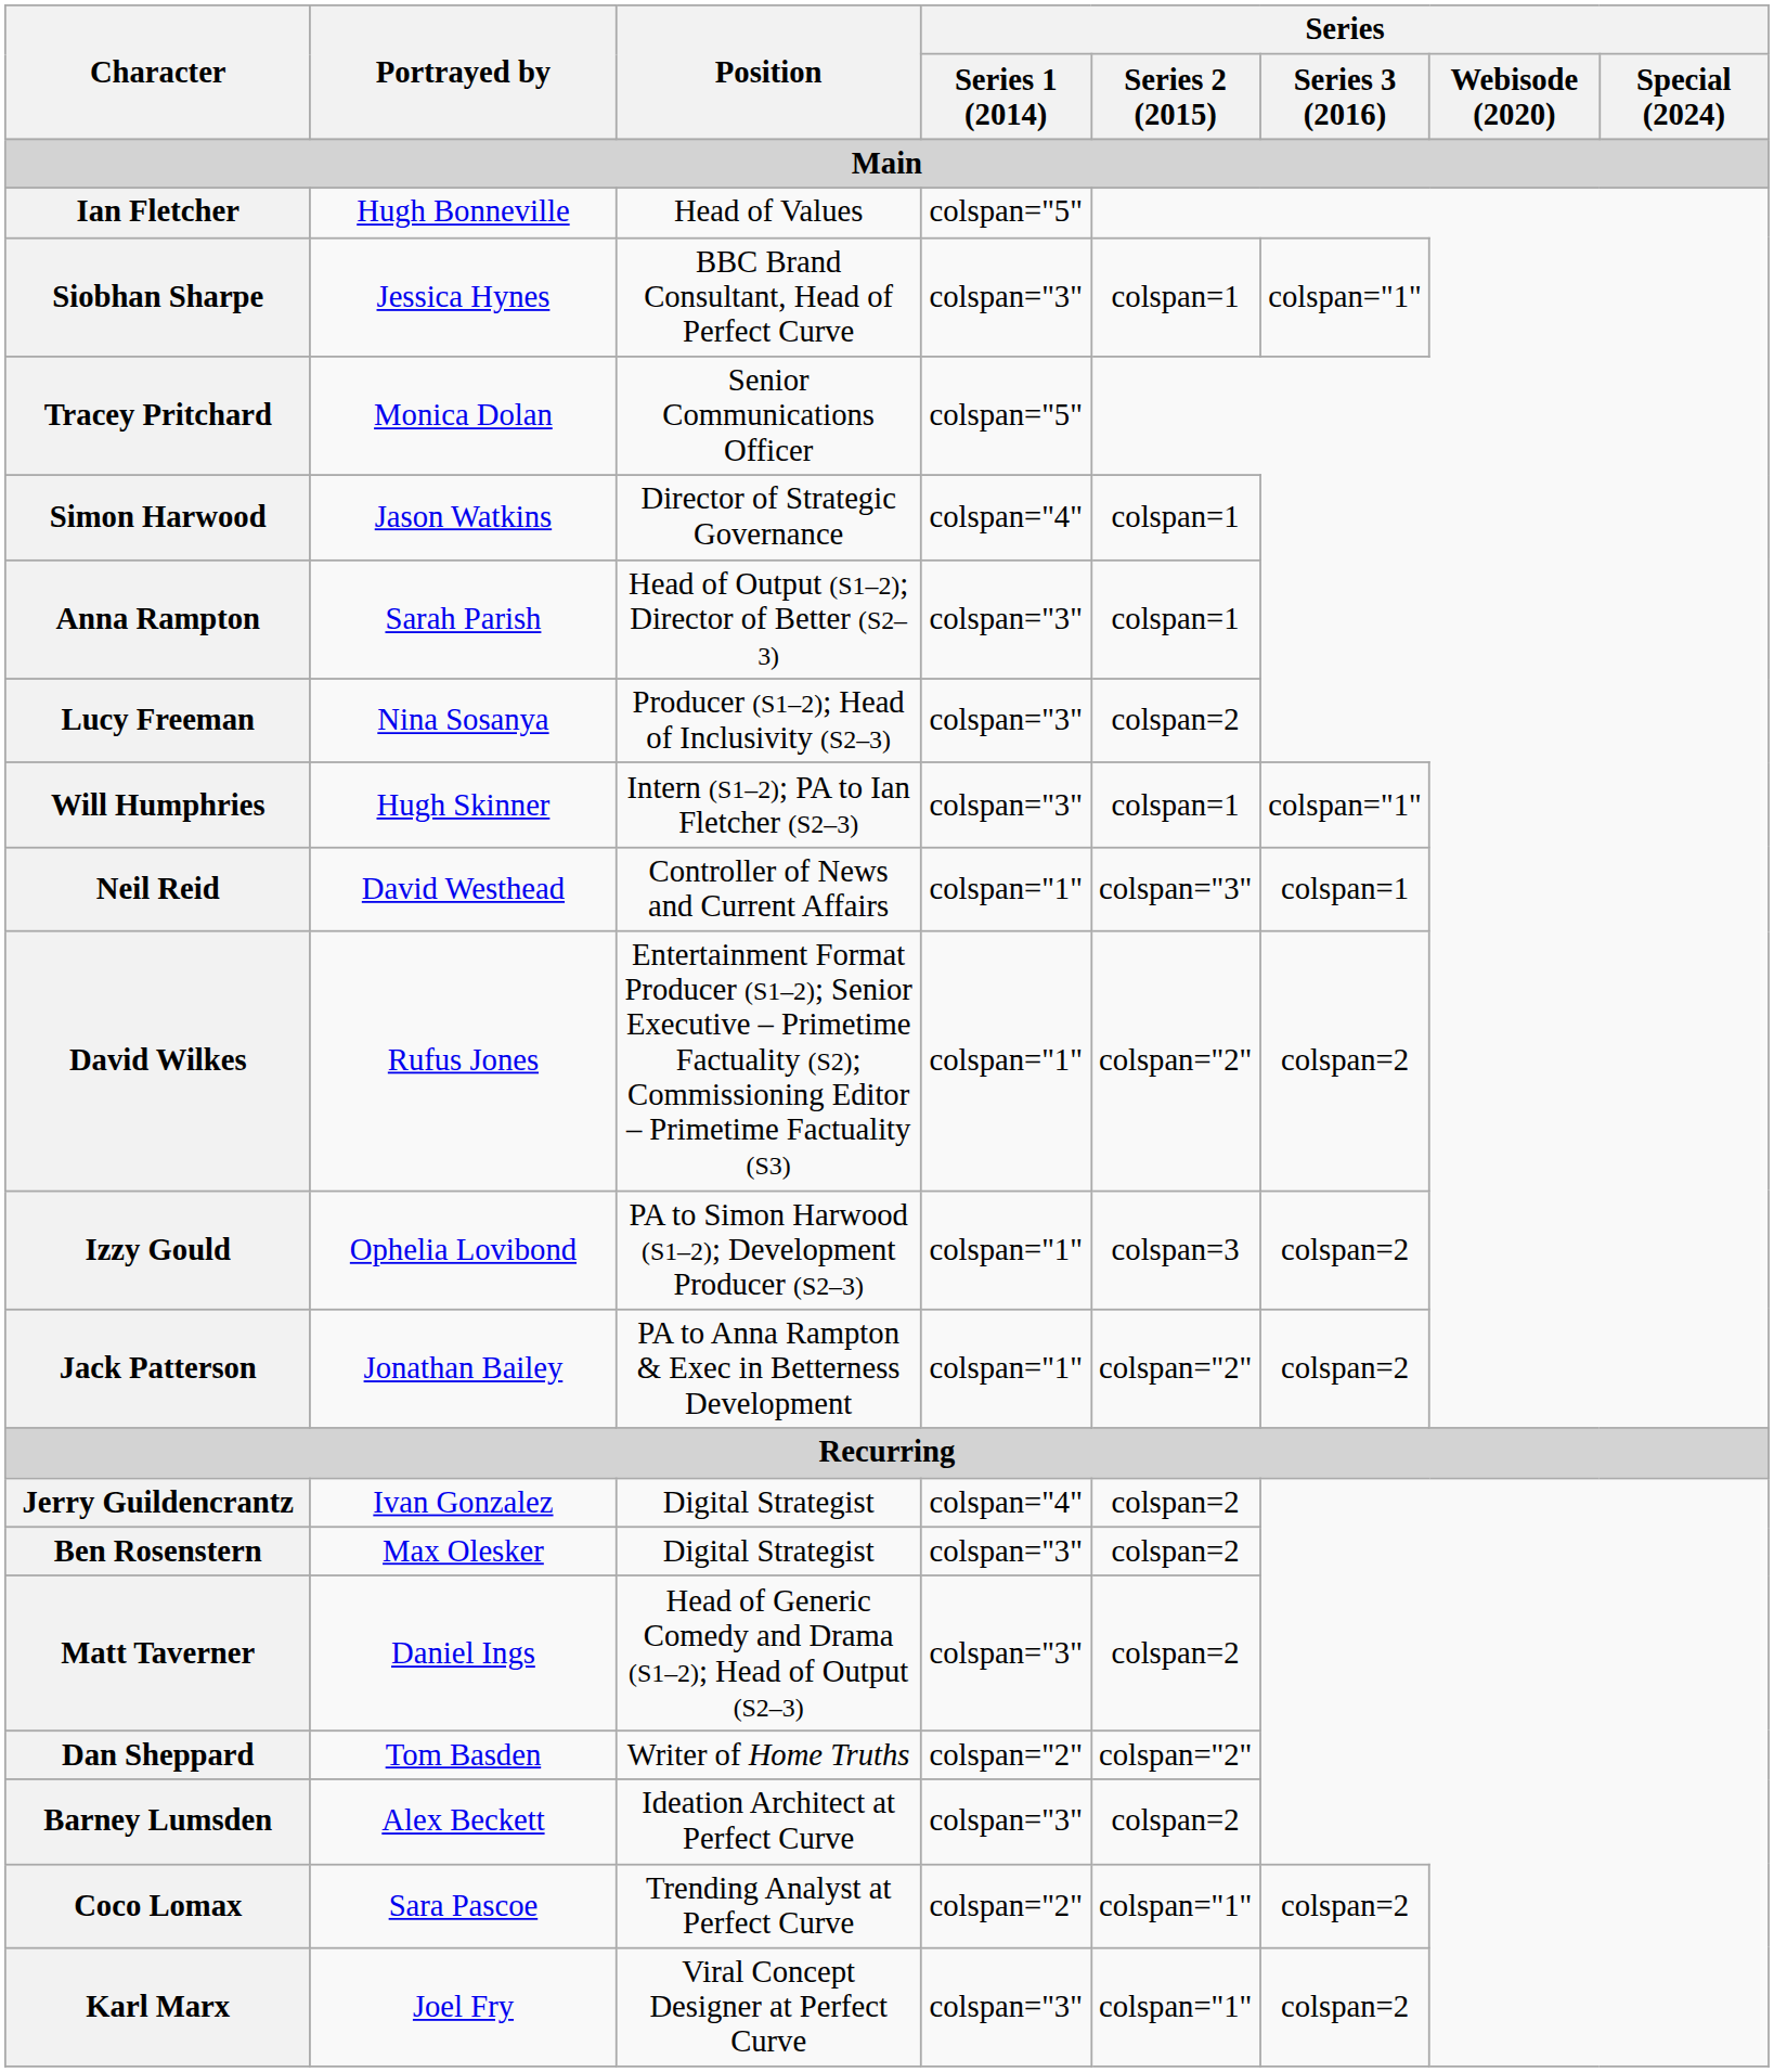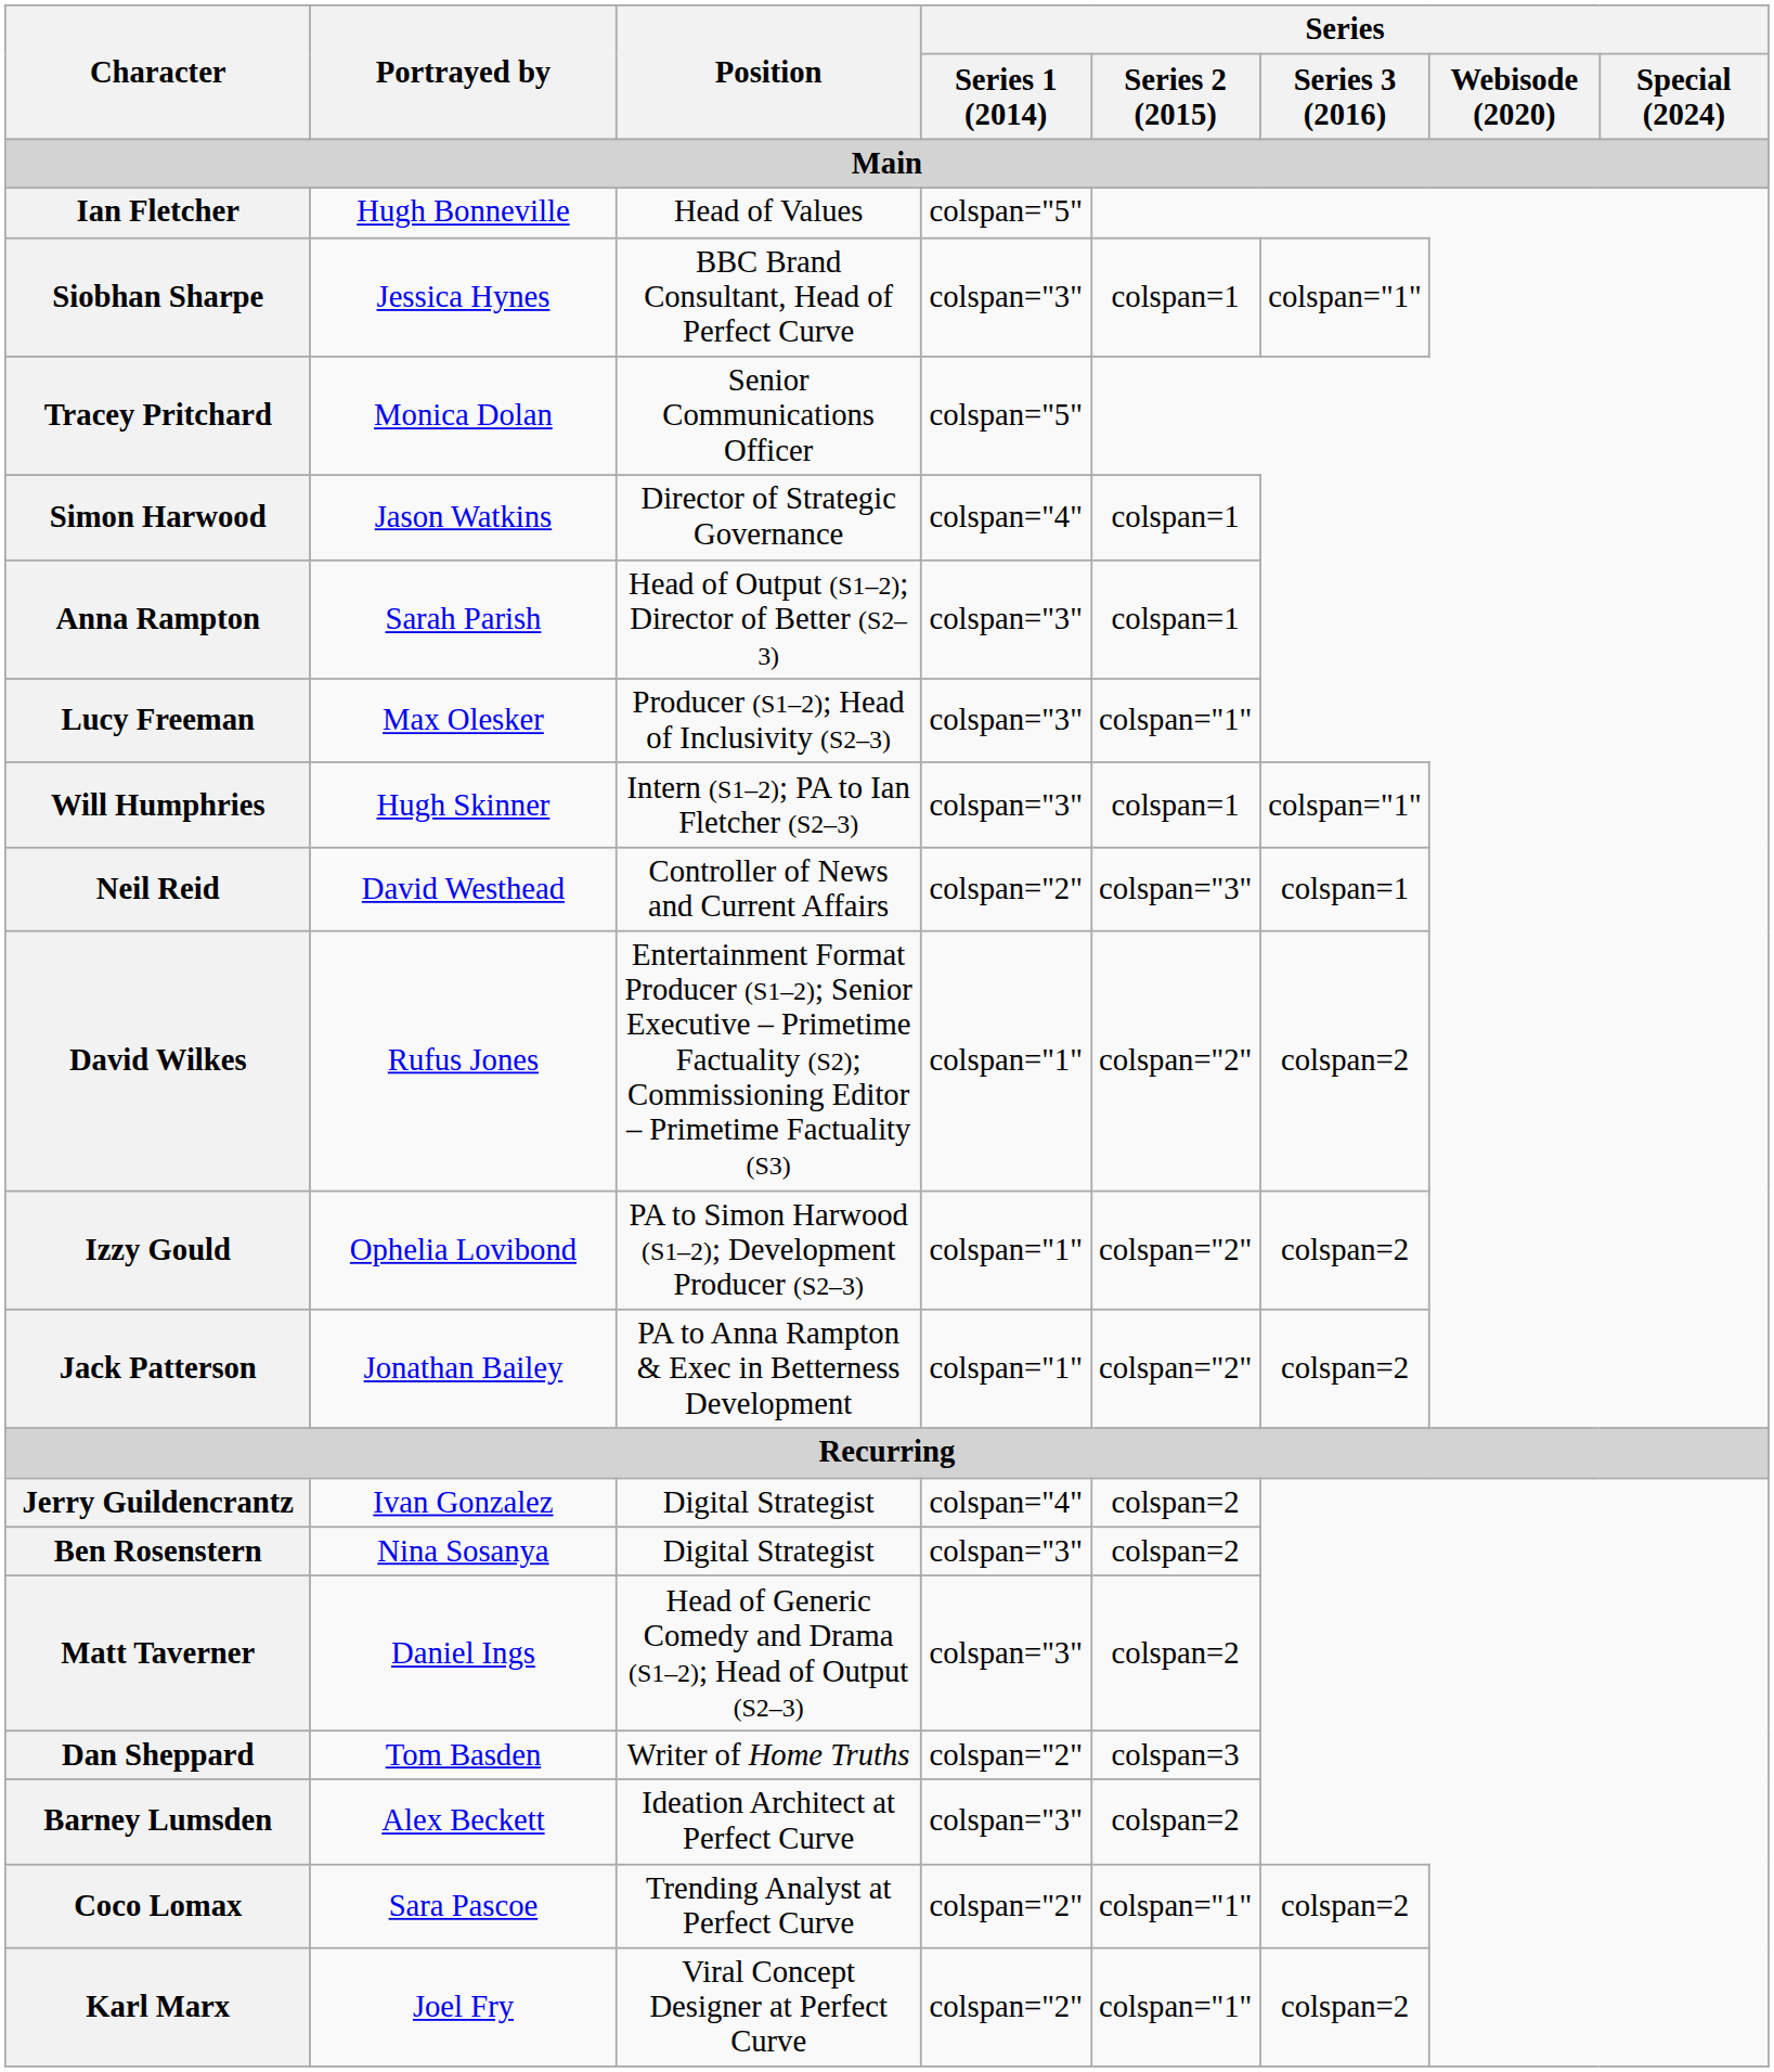Lucy Freeman | Portrayed by: Nina Sosanya -> Max Olesker
Lucy Freeman | Series / Series 2 (2015): colspan=2 -> colspan="1"
Neil Reid | Series / Series 1 (2014): colspan="1" -> colspan="2"
Izzy Gould | Series / Series 2 (2015): colspan=3 -> colspan="2"
Ben Rosenstern | Portrayed by: Max Olesker -> Nina Sosanya
Dan Sheppard | Series / Series 2 (2015): colspan="2" -> colspan=3
Karl Marx | Series / Series 1 (2014): colspan="3" -> colspan="2"
